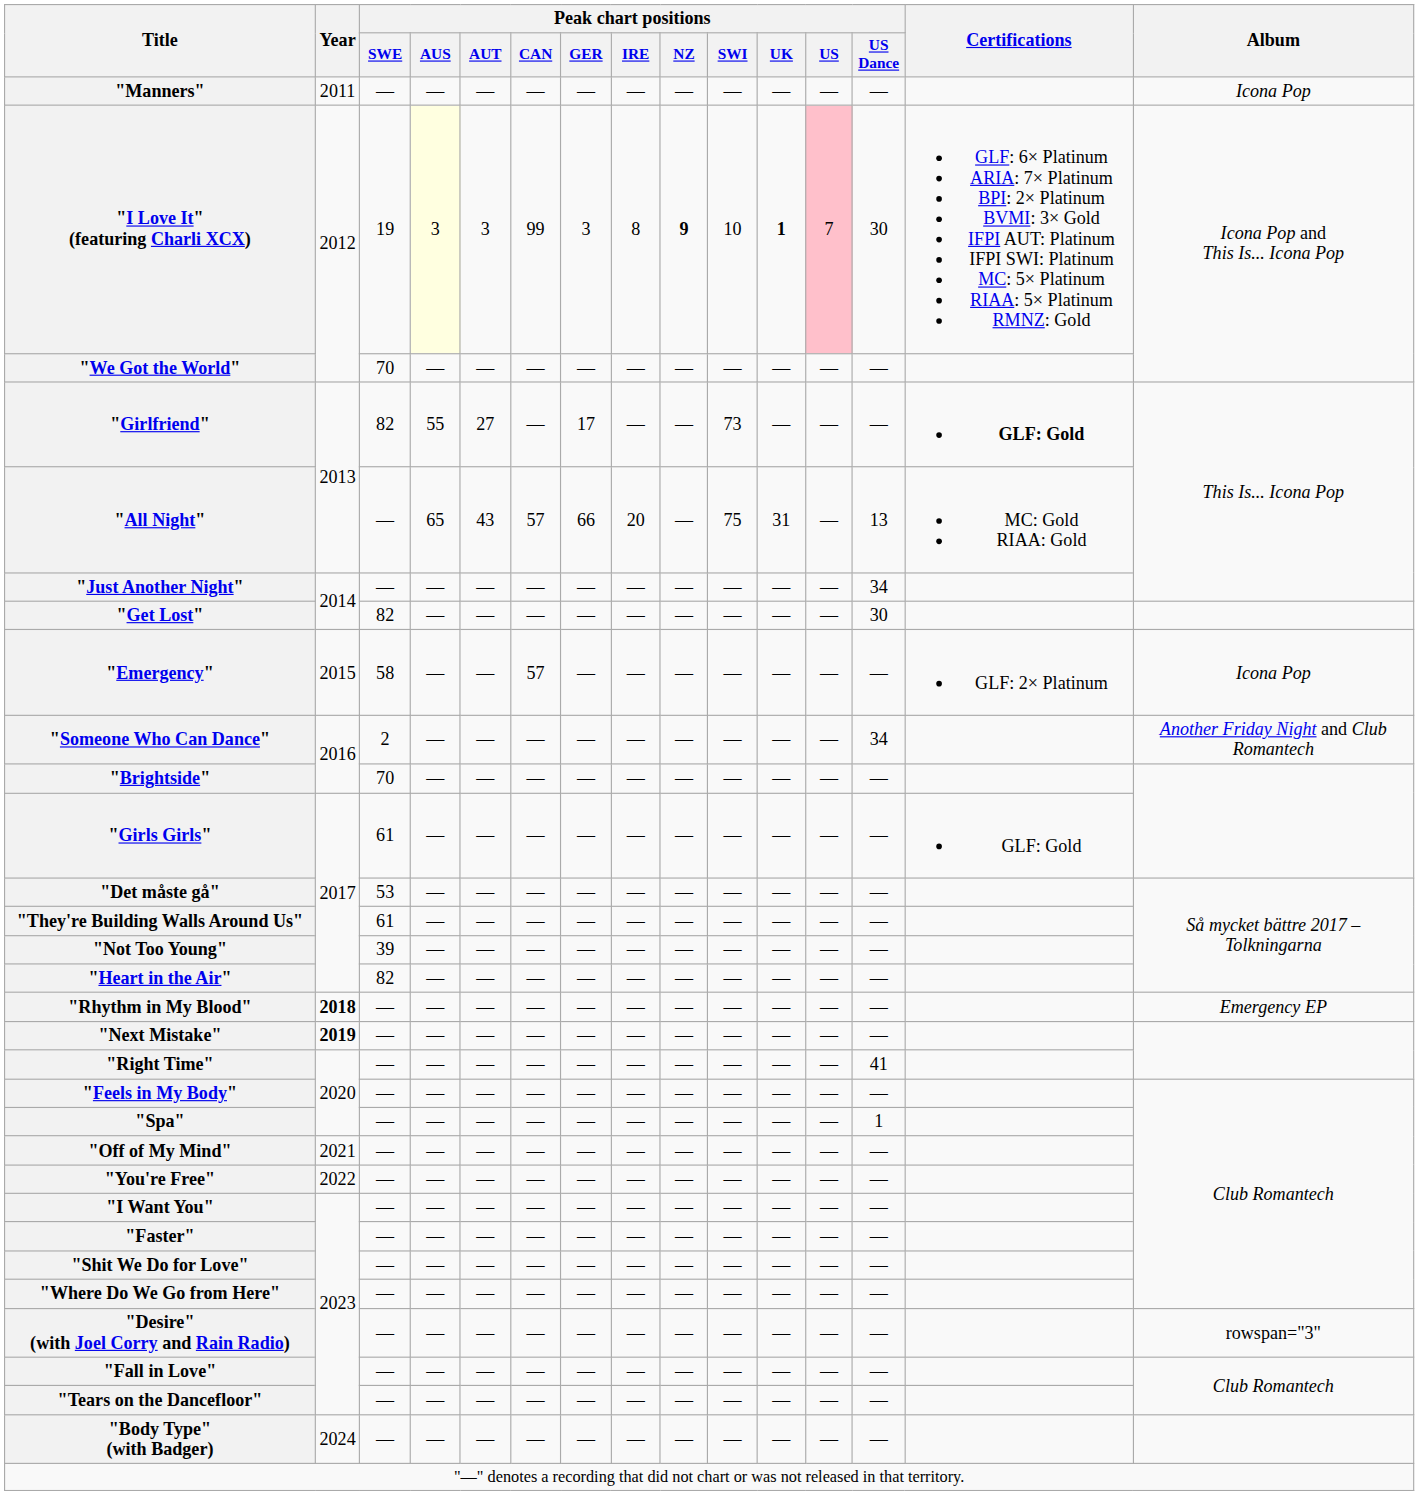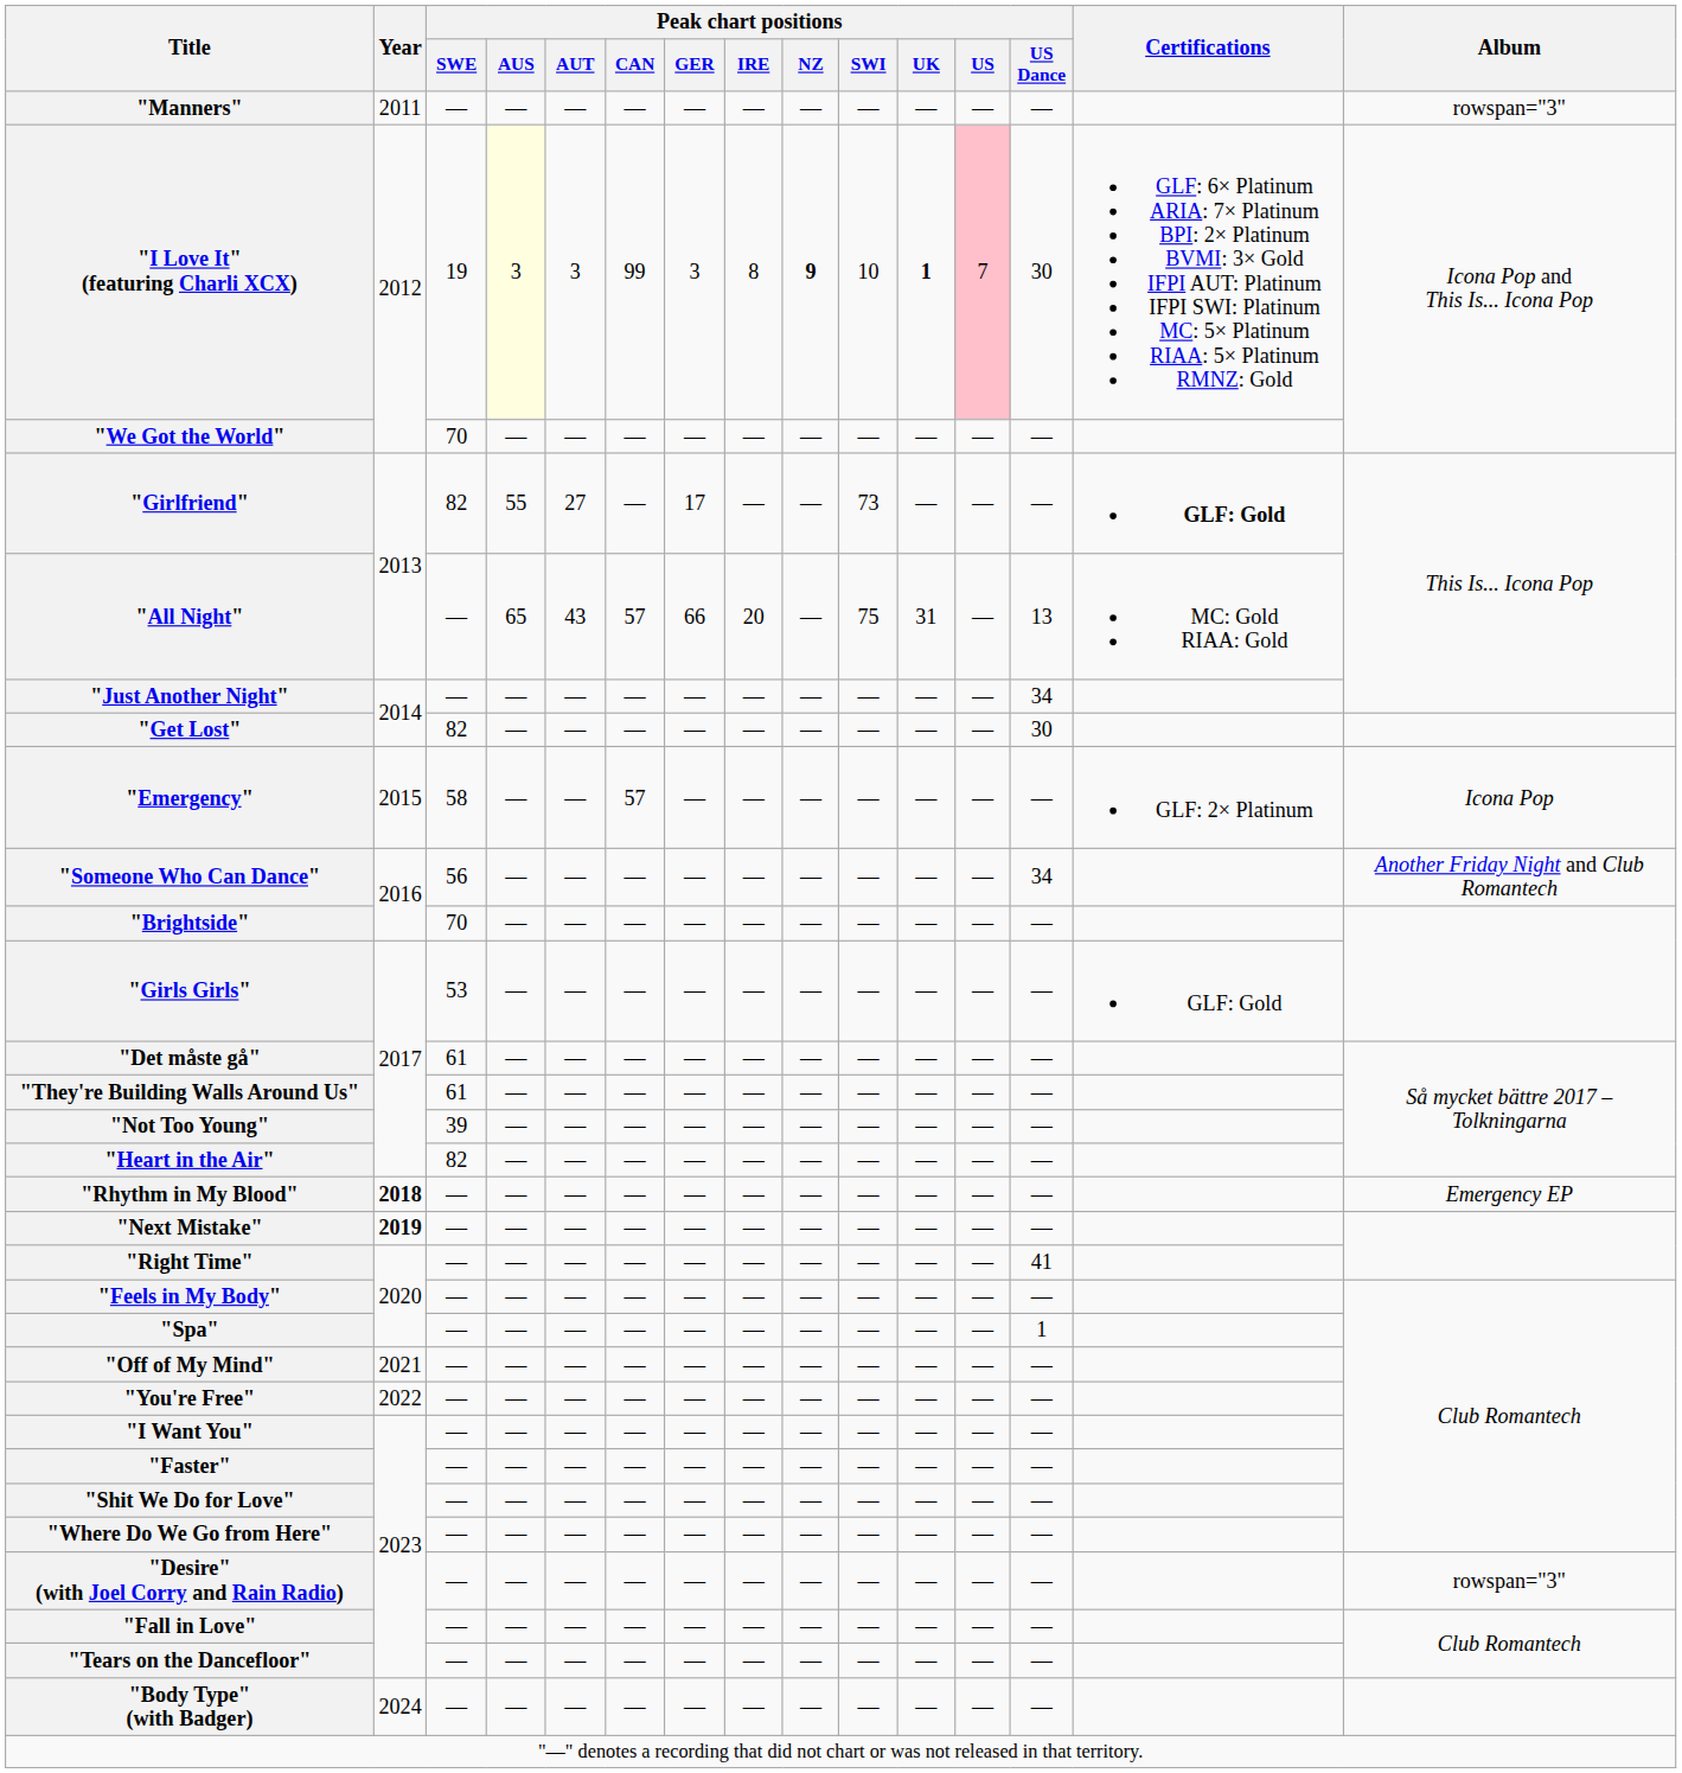"Manners" | Album: Icona Pop -> rowspan="3"
"Someone Who Can Dance" | Peak chart positions / SWE: 2 -> 56
"Girls Girls" | Peak chart positions / SWE: 61 -> 53
"Det måste gå" | Peak chart positions / SWE: 53 -> 61
